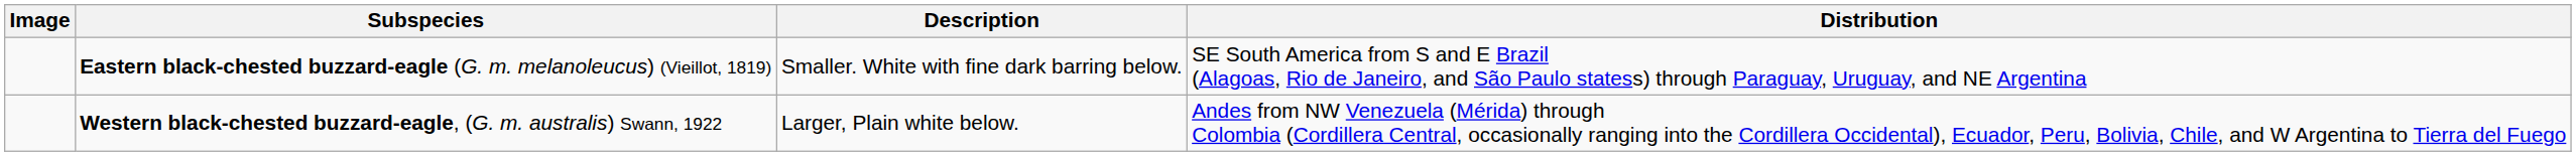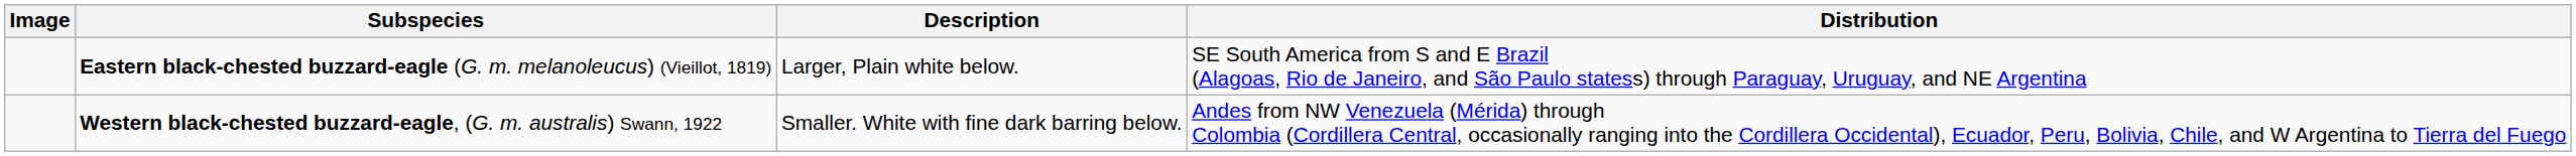row 2 | Description: Smaller. White with fine dark barring below. -> Larger, Plain white below.
row 3 | Description: Larger, Plain white below. -> Smaller. White with fine dark barring below.
